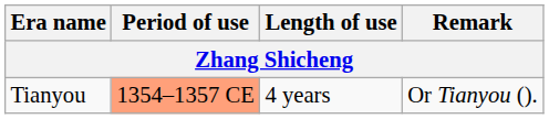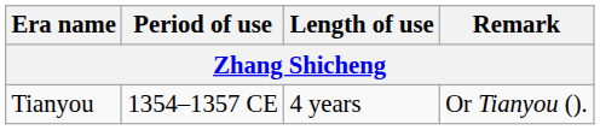Tianyou | Period of use: lightsalmon background -> no background
